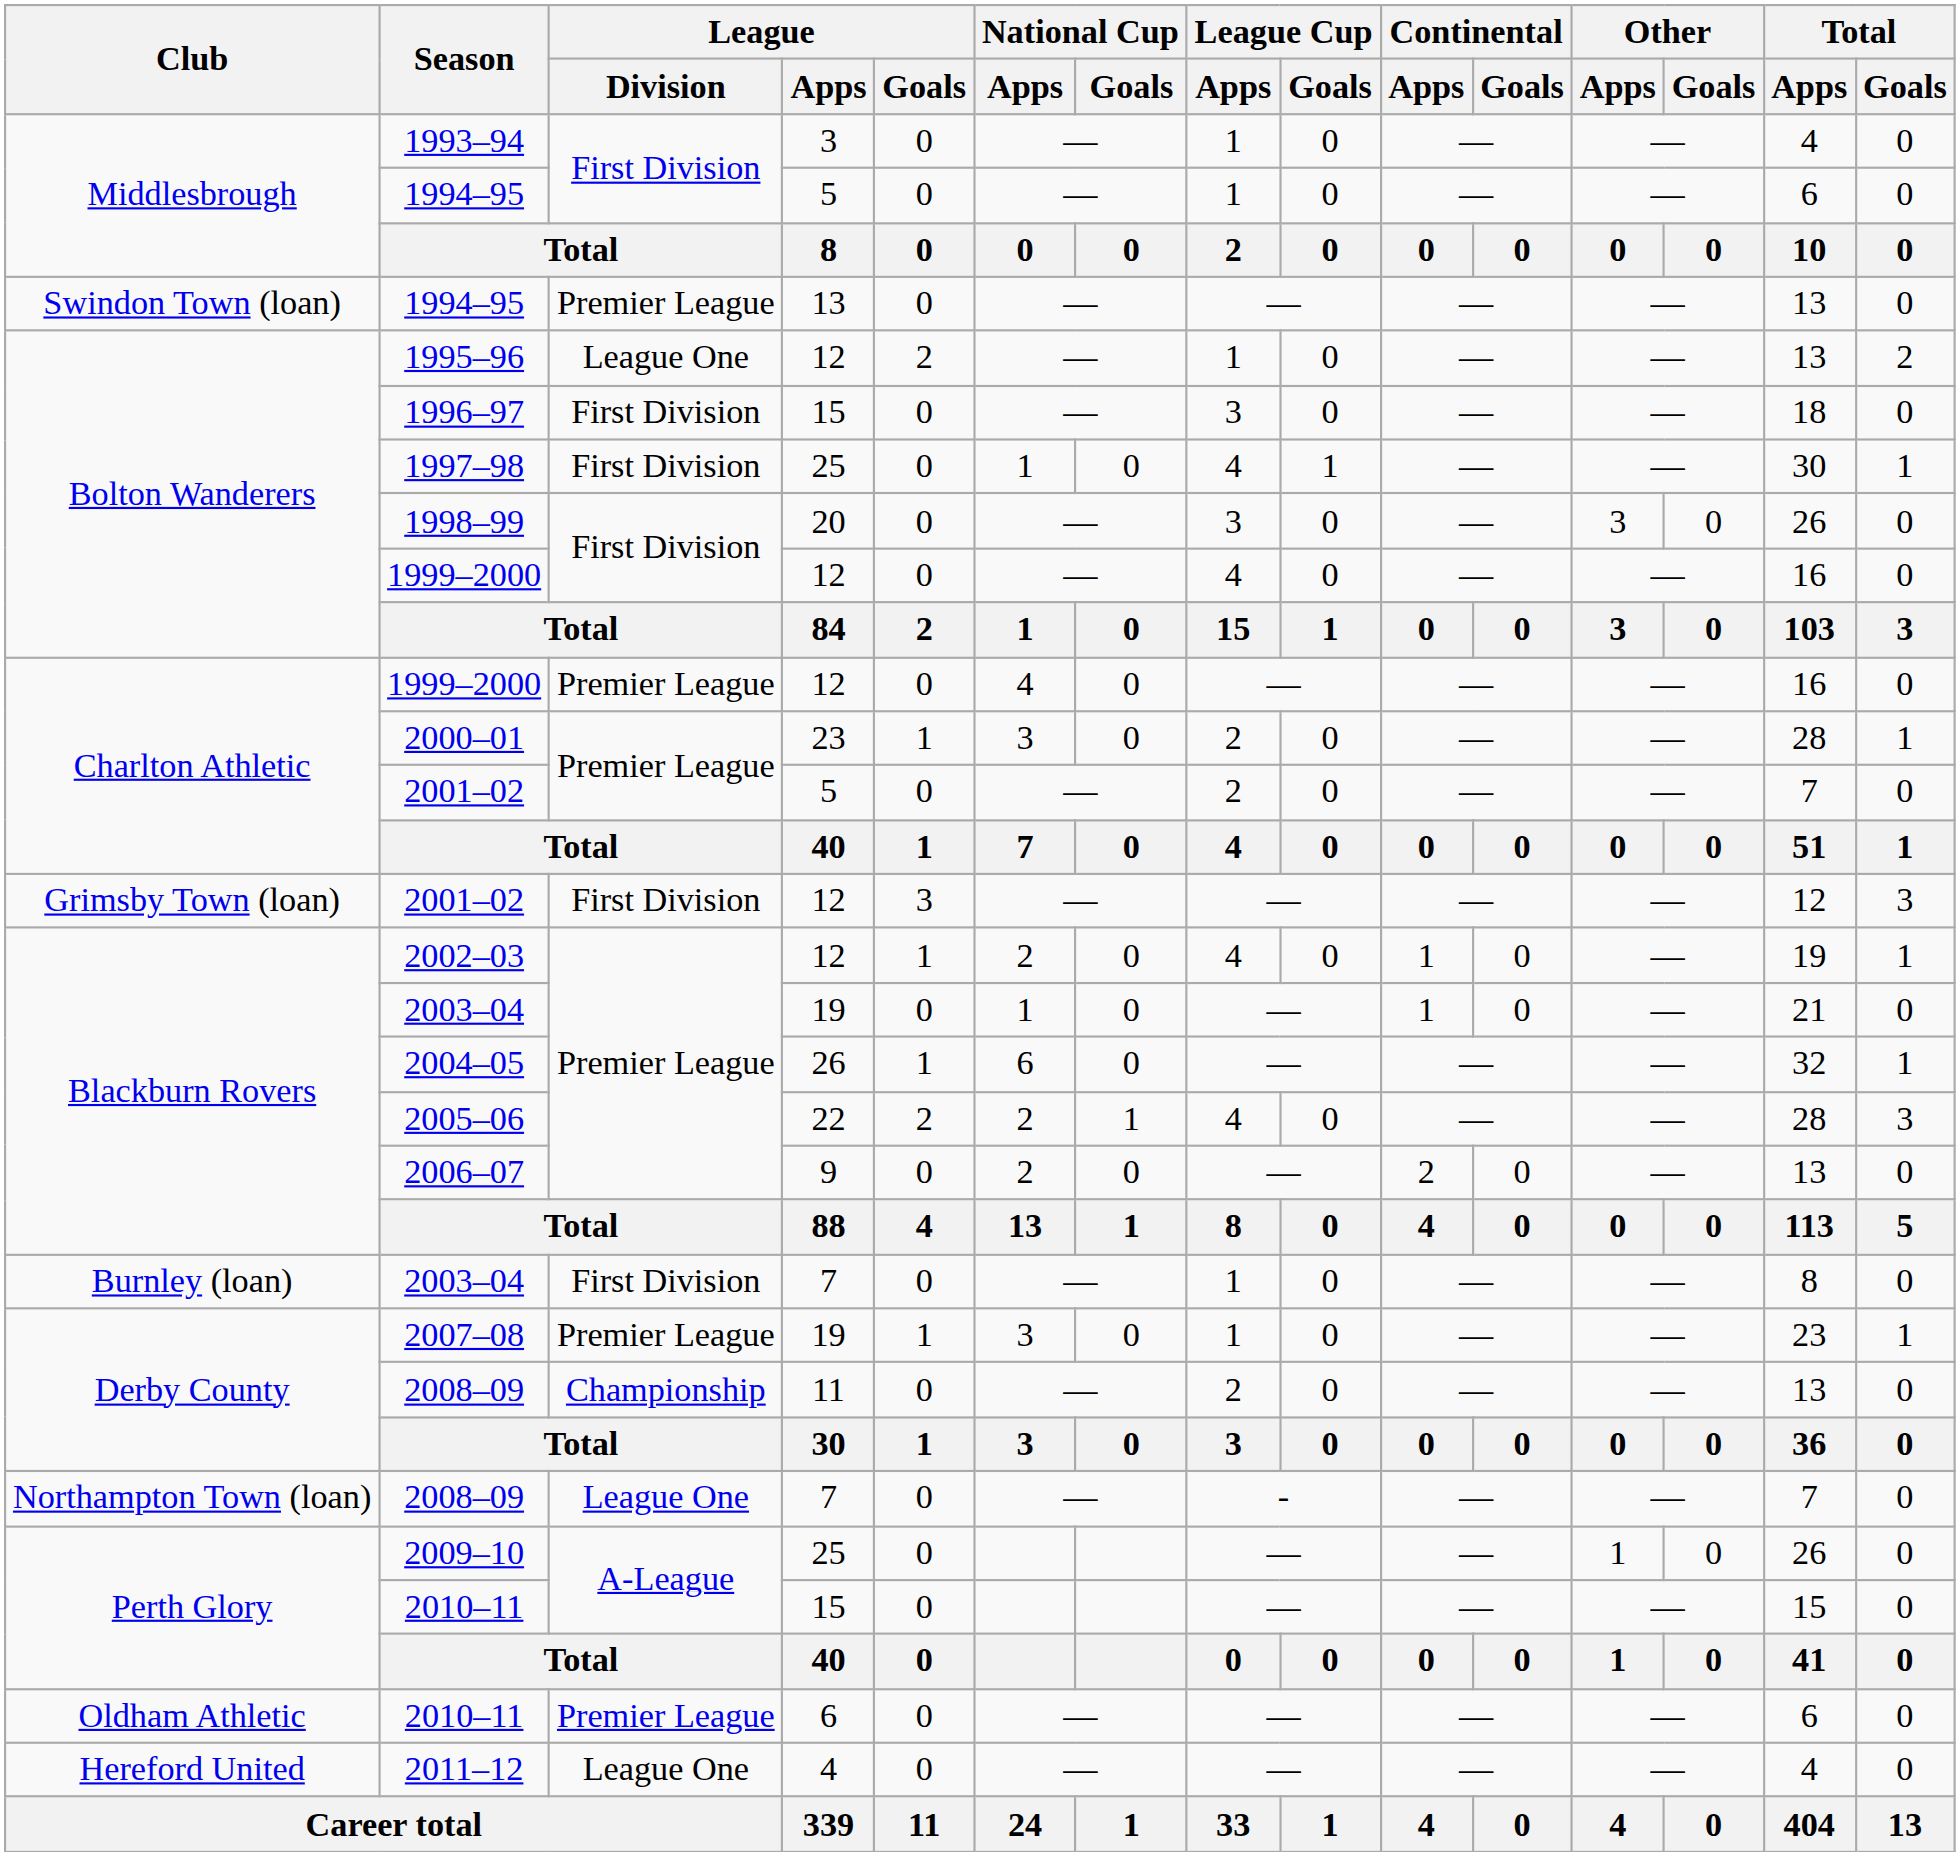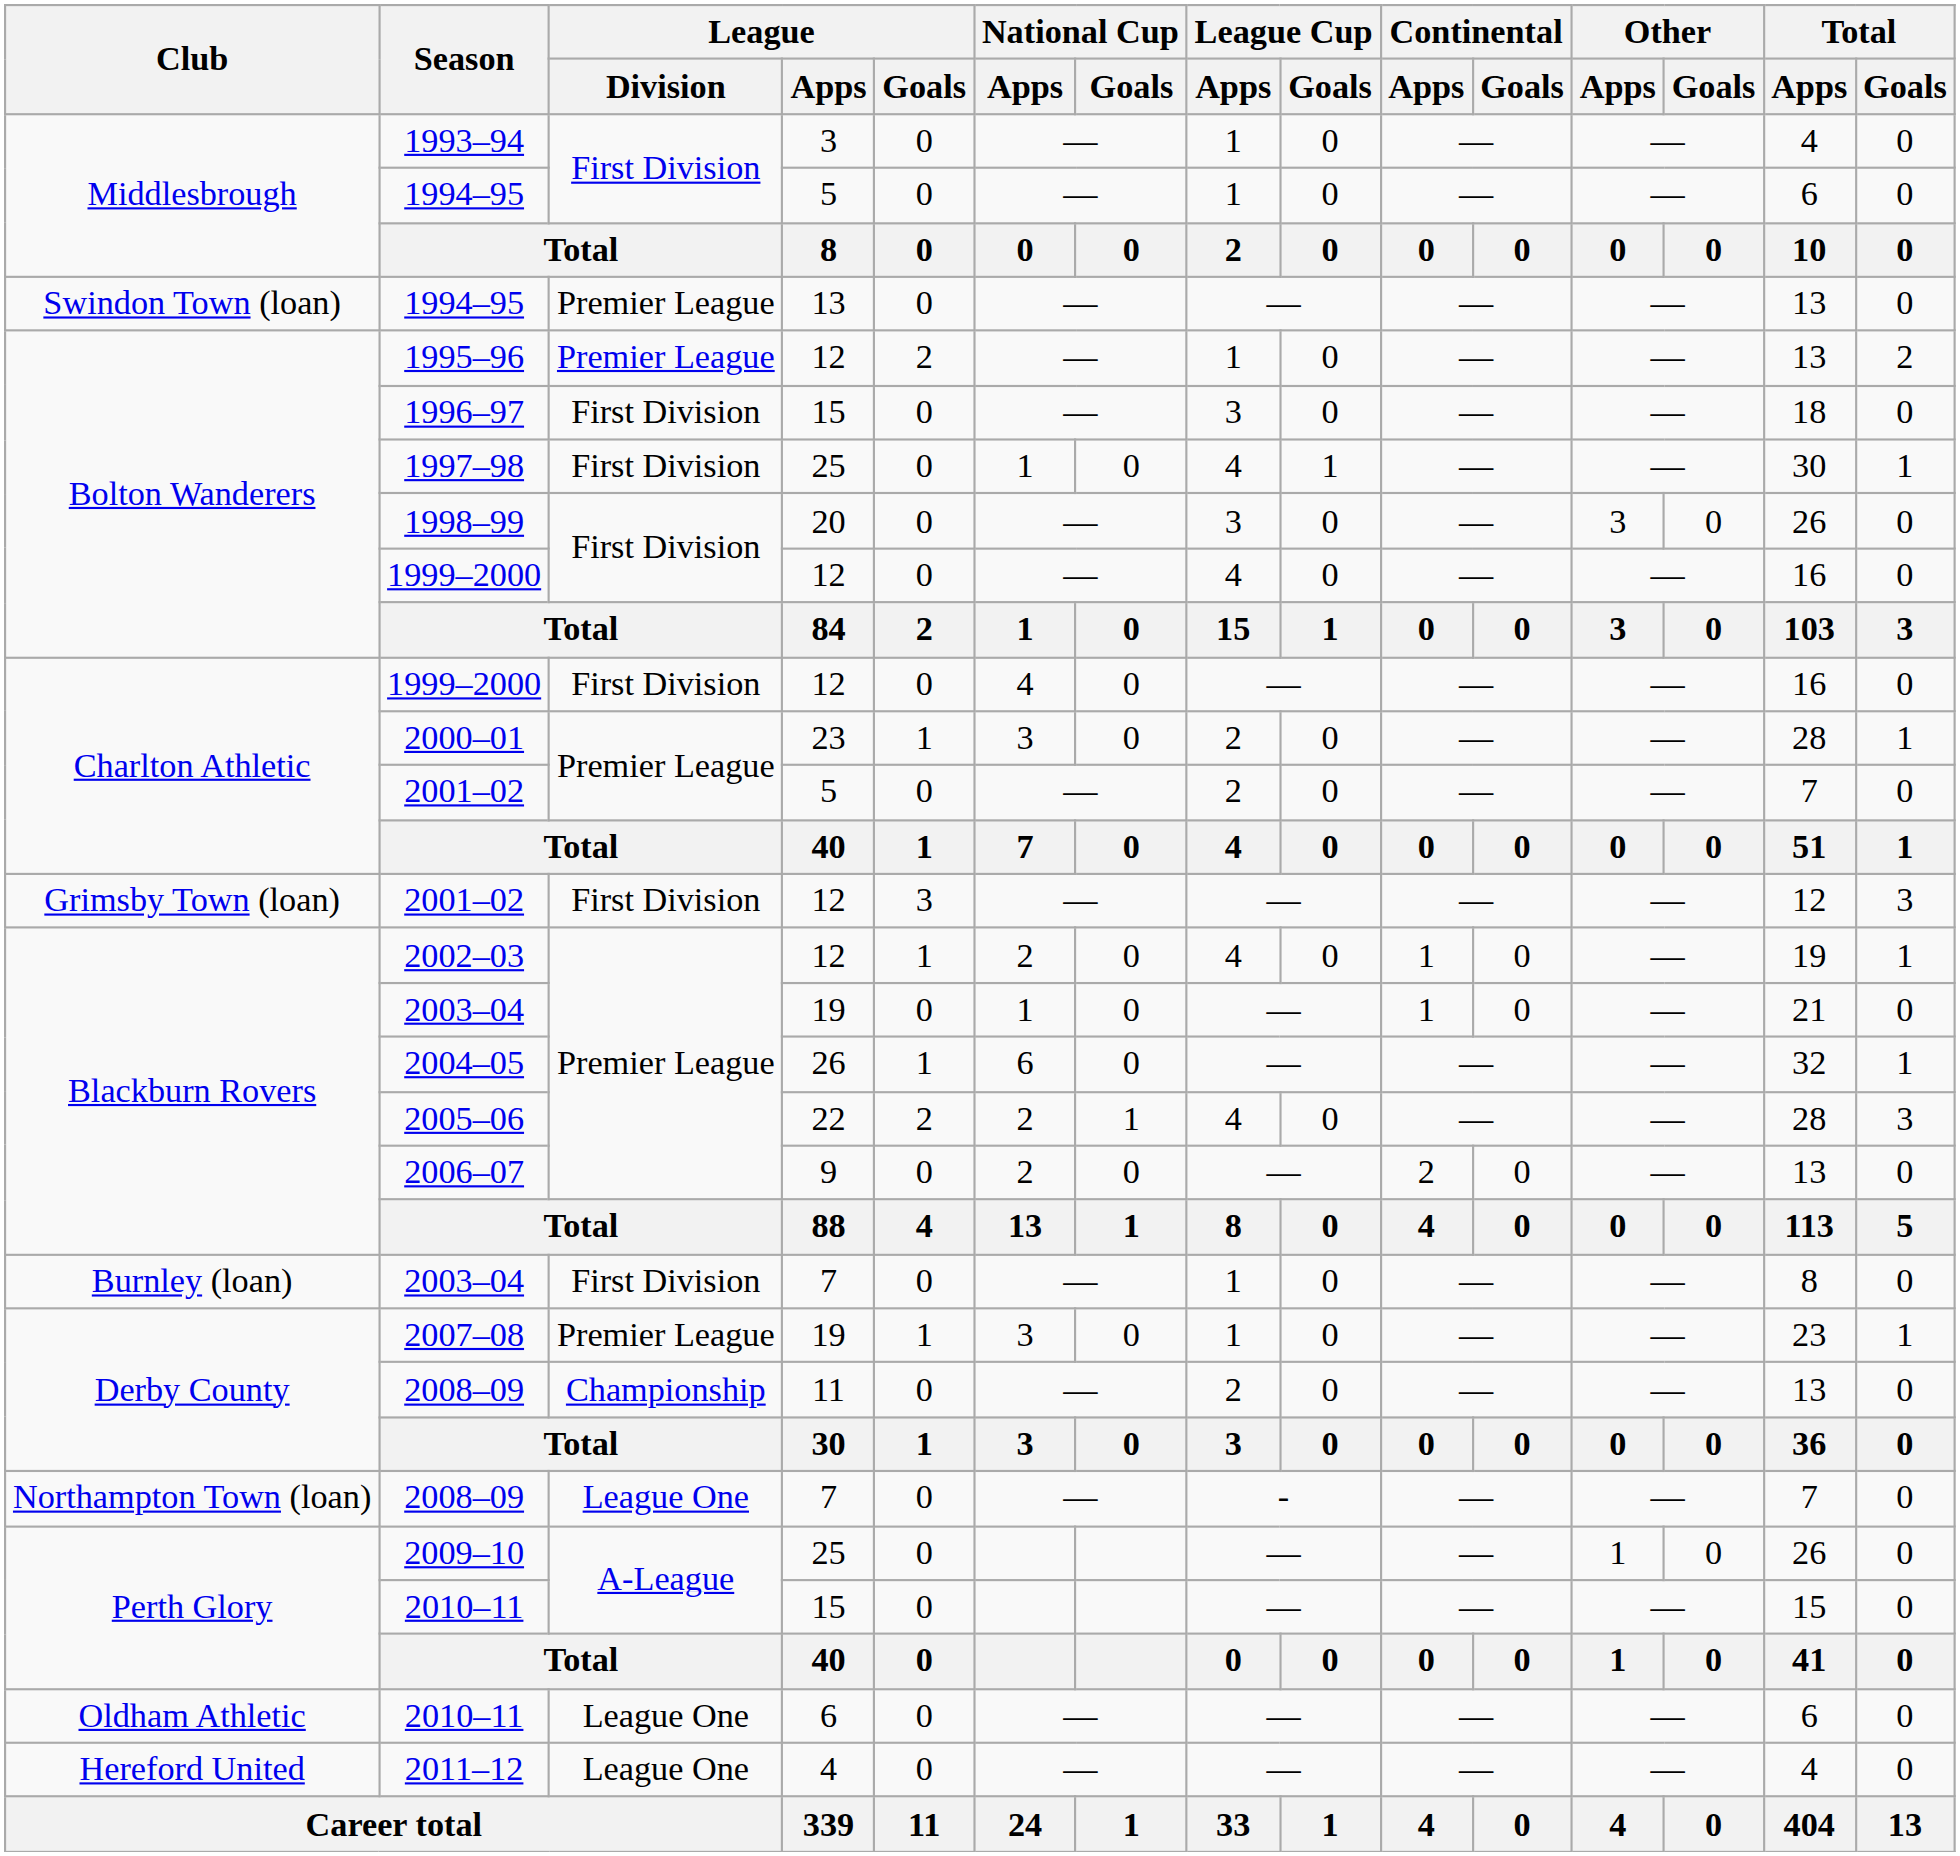1995–96 | League / Division: League One -> Premier League
Charlton Athletic / 1999–2000 | League / Division: Premier League -> First Division
Oldham Athletic / 2010–11 | League / Division: Premier League -> League One
